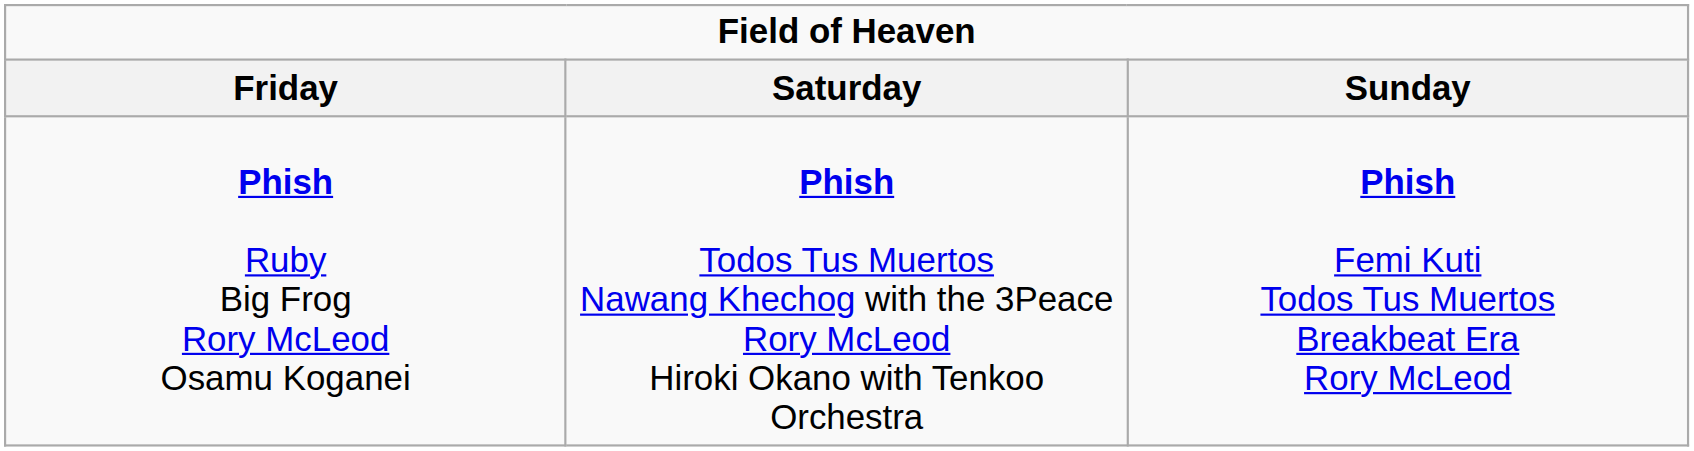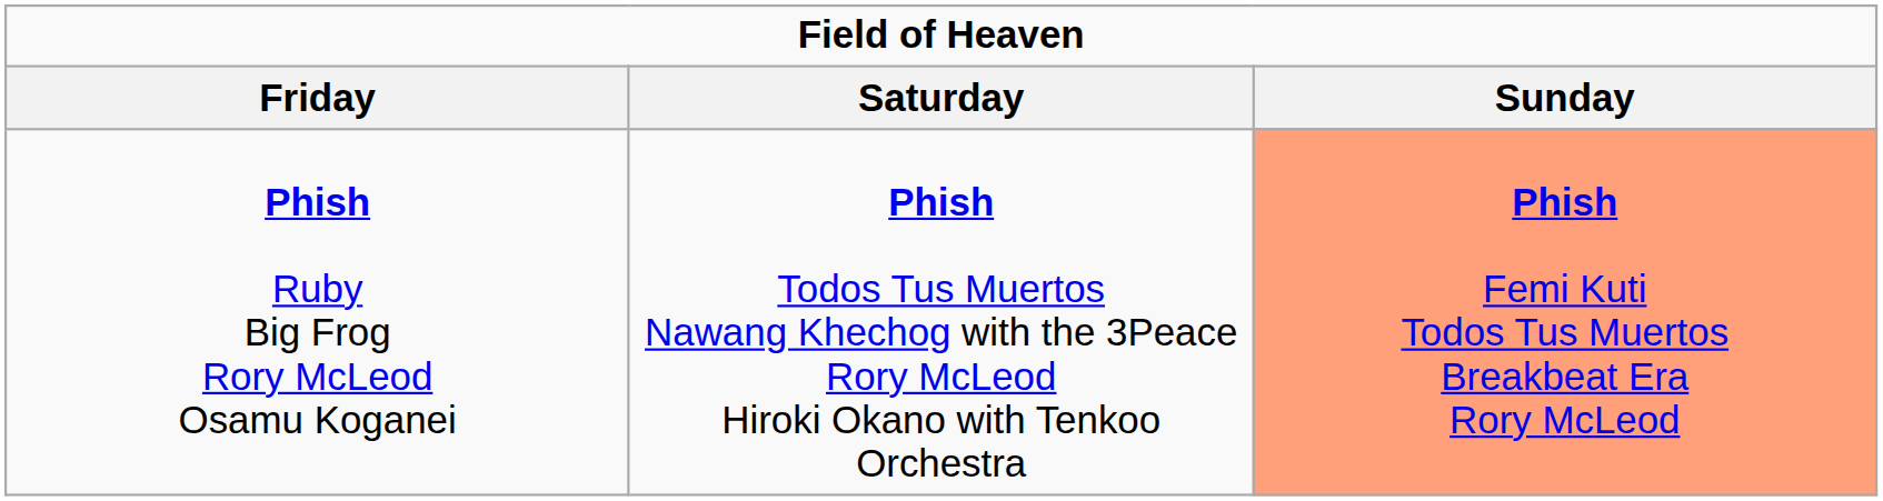Phish Ruby Big Frog Rory McLeod Osamu Koganei | Sunday: no background -> lightsalmon background
